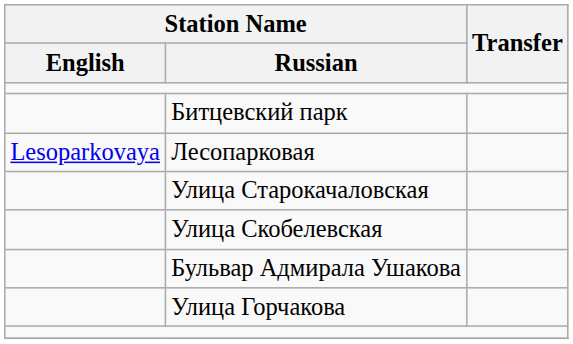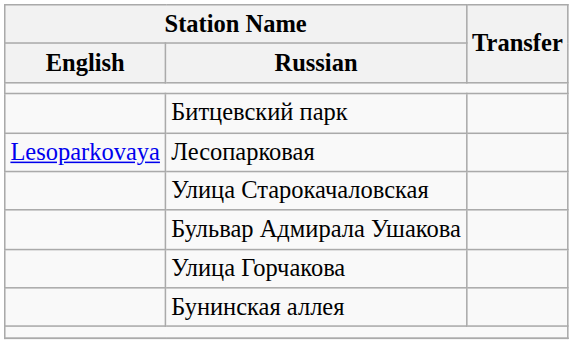- row: Улица Скобелевская
+ row: Бунинская аллея
